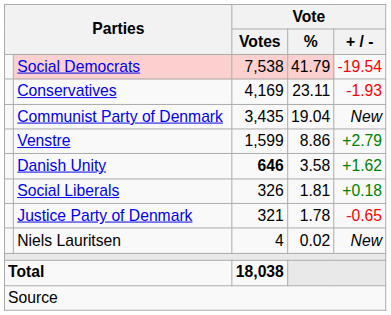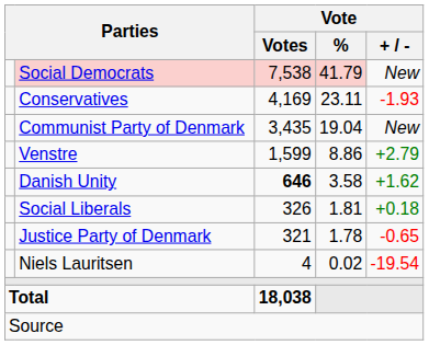Social Democrats | Vote / + / -: -19.54 -> New
Niels Lauritsen | Vote / + / -: New -> -19.54
